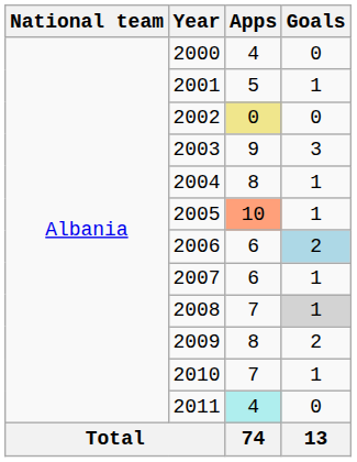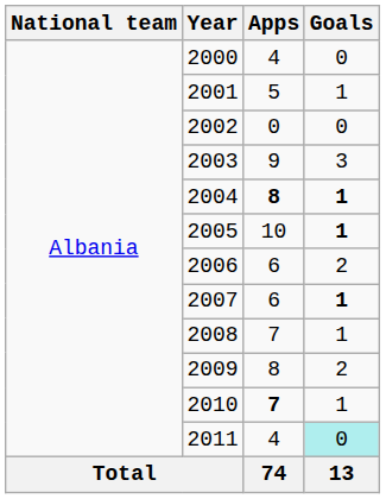2002 | Apps: khaki background -> no background
2004 | Apps: normal -> bold
2004 | Goals: normal -> bold
2005 | Apps: lightsalmon background -> no background
2005 | Goals: normal -> bold
2006 | Goals: lightblue background -> no background
2007 | Goals: normal -> bold
2008 | Goals: lightgrey background -> no background
2010 | Apps: normal -> bold
2011 | Apps: paleturquoise background -> no background
2011 | Goals: no background -> paleturquoise background
